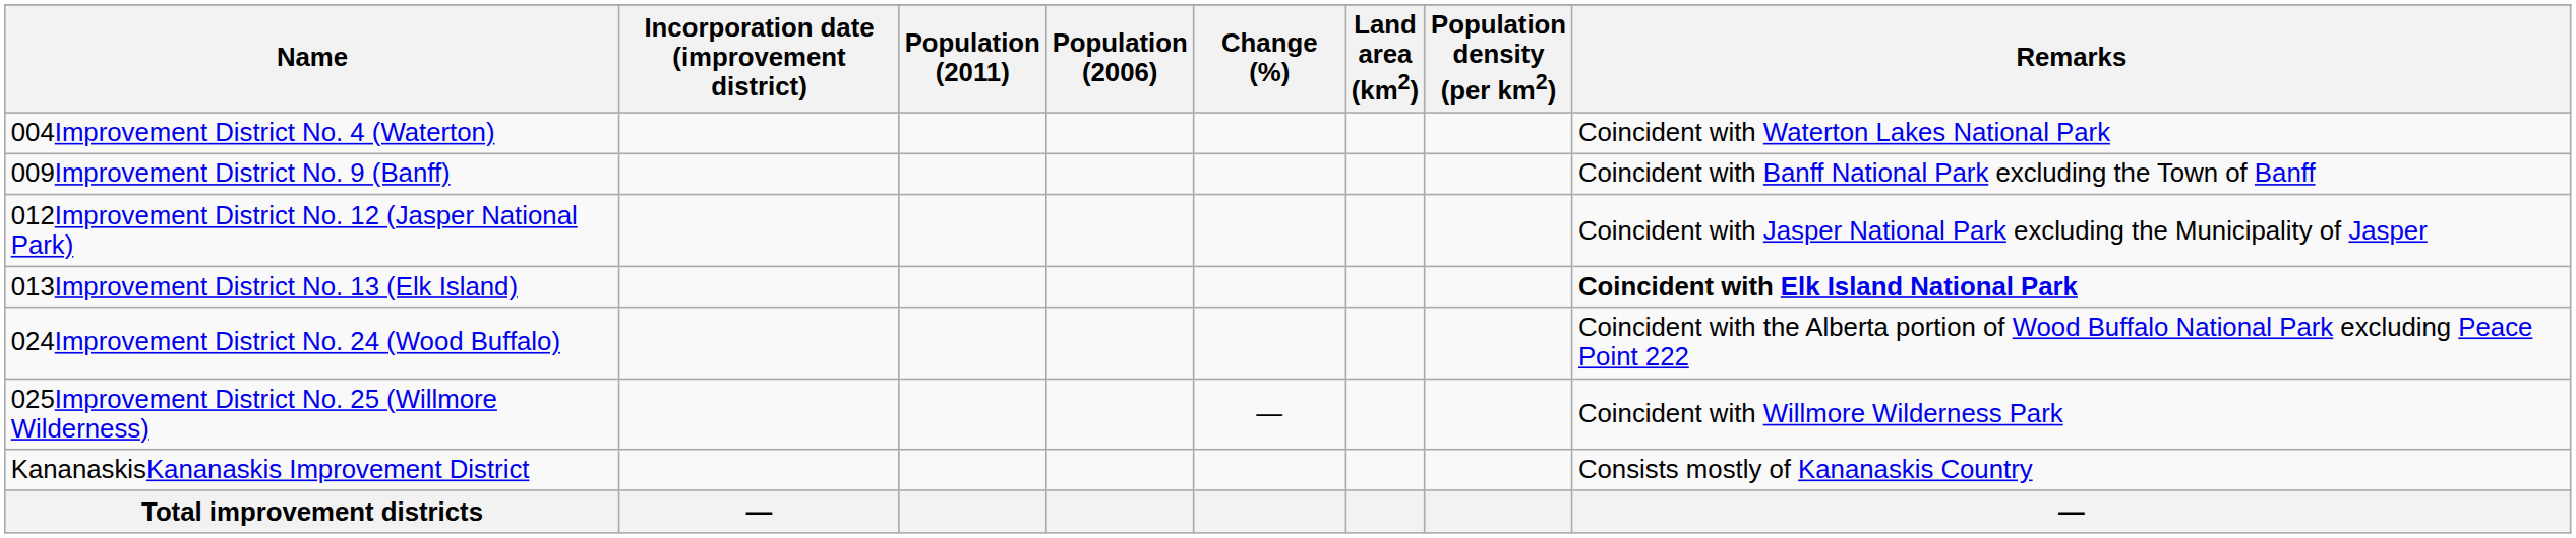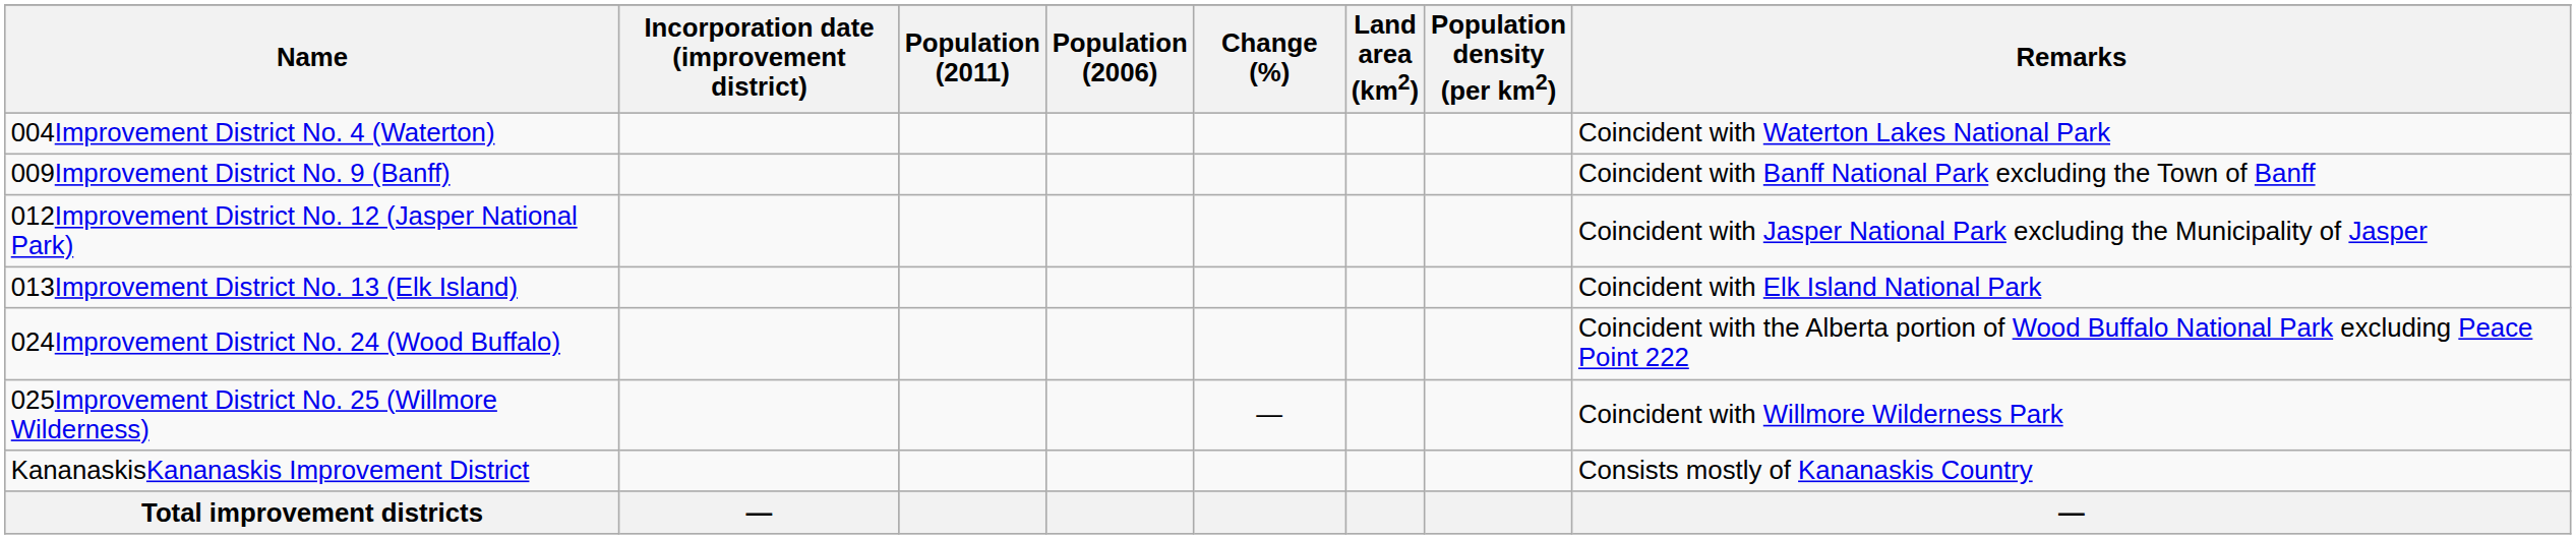013Improvement District No. 13 (Elk Island) | Remarks: bold -> normal
